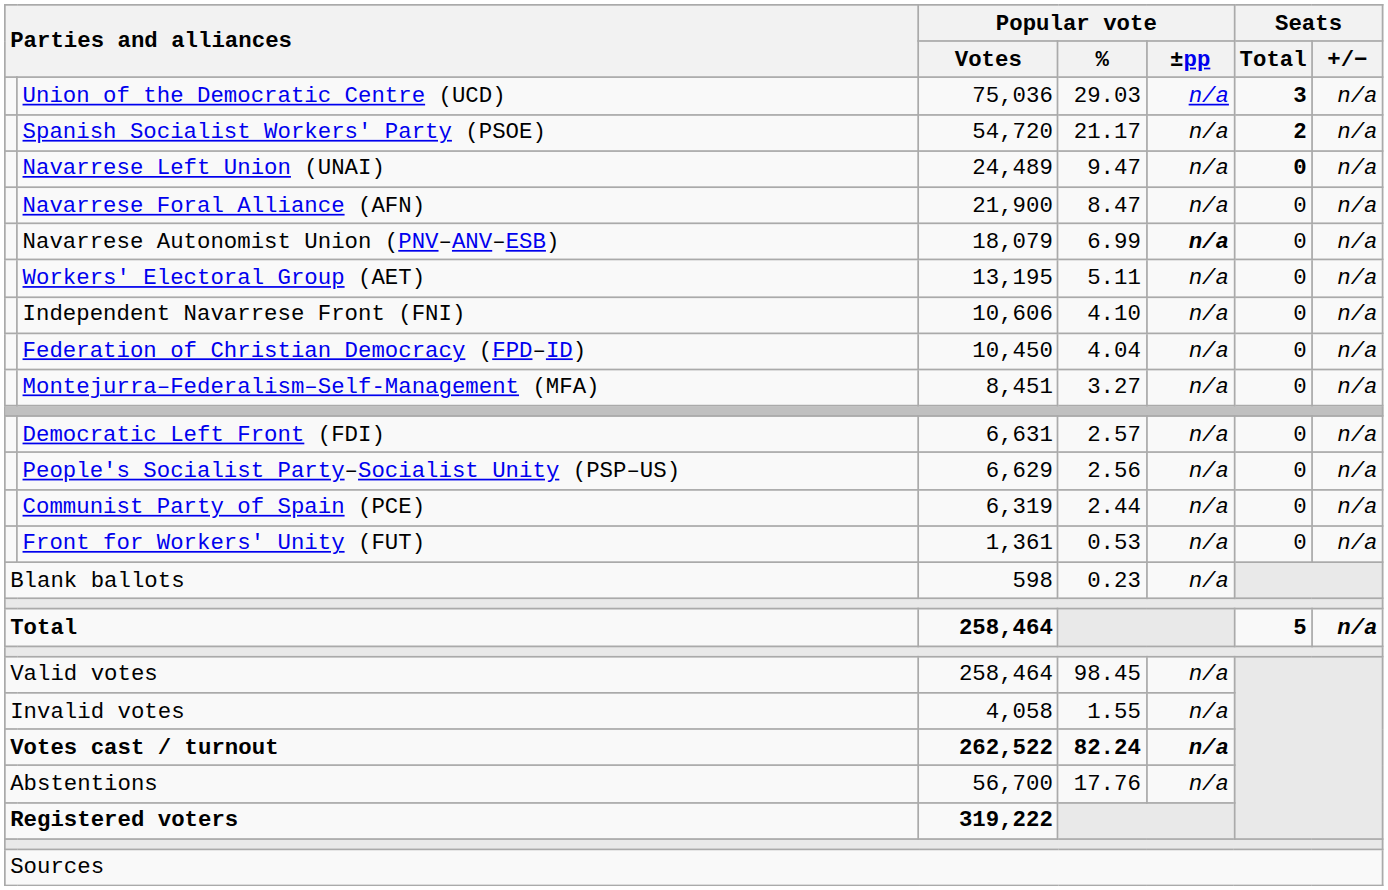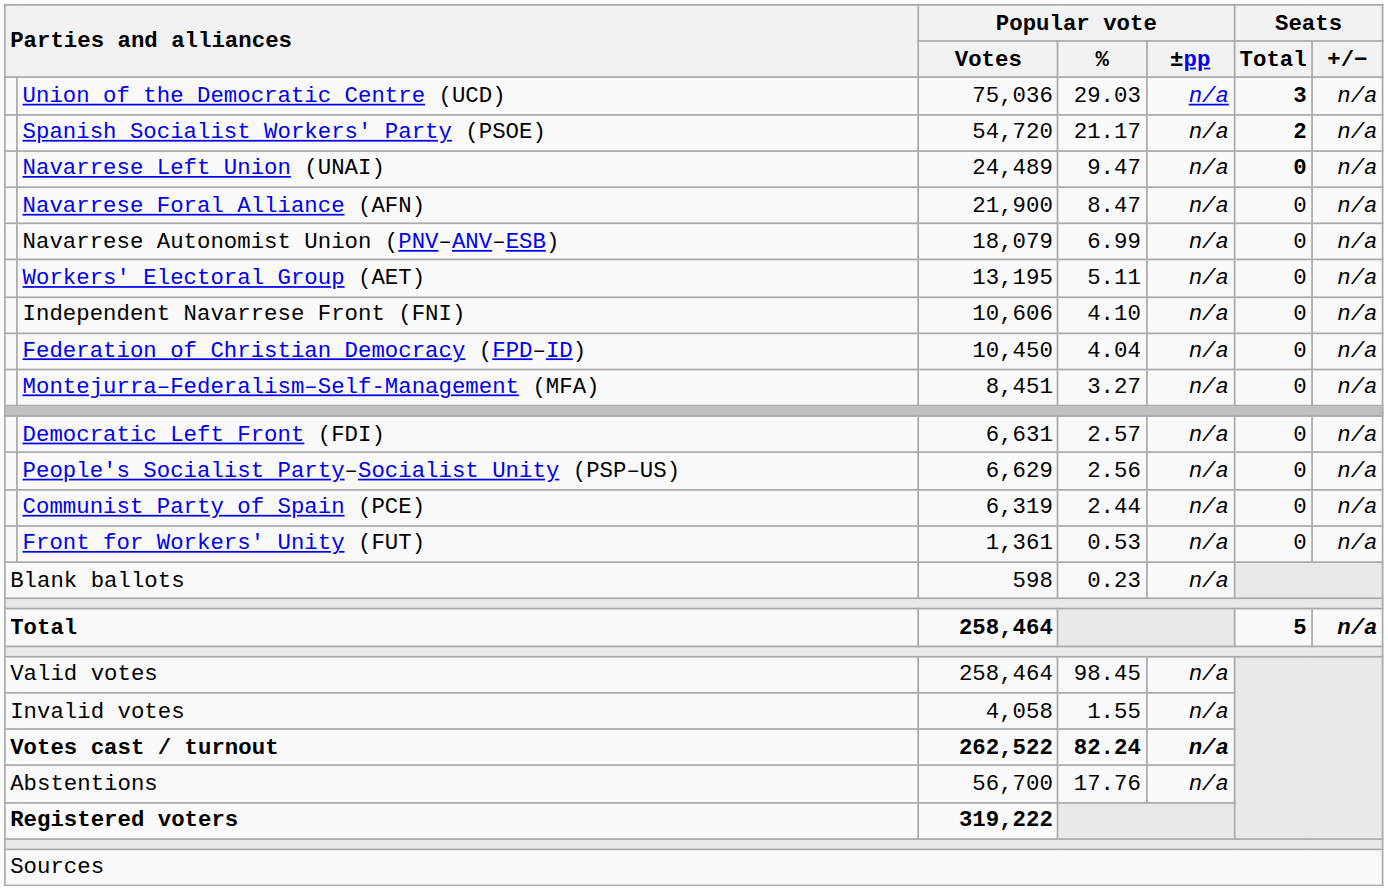Navarrese Autonomist Union (PNV–ANV–ESB) | Popular vote / ±pp: bold -> normal
